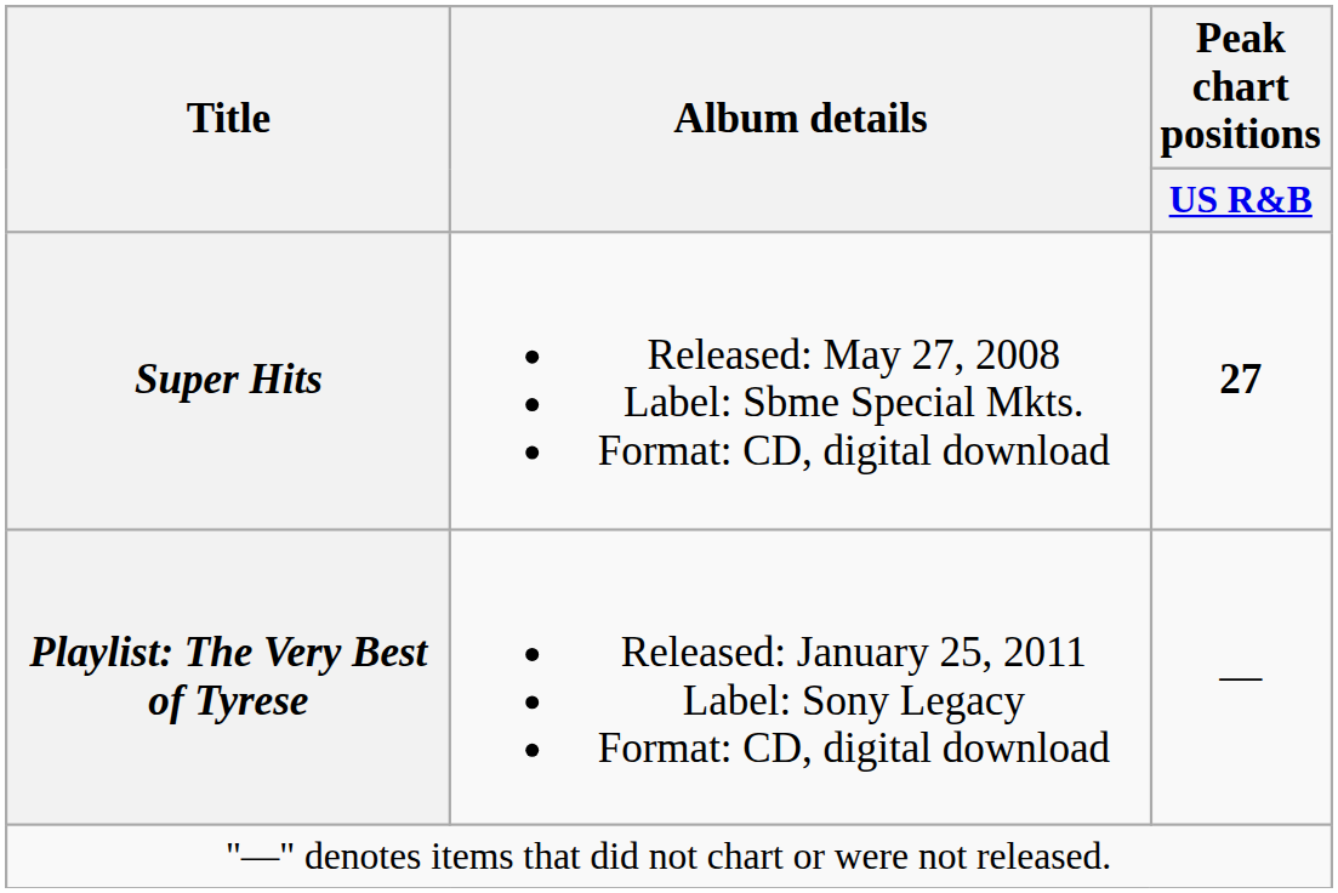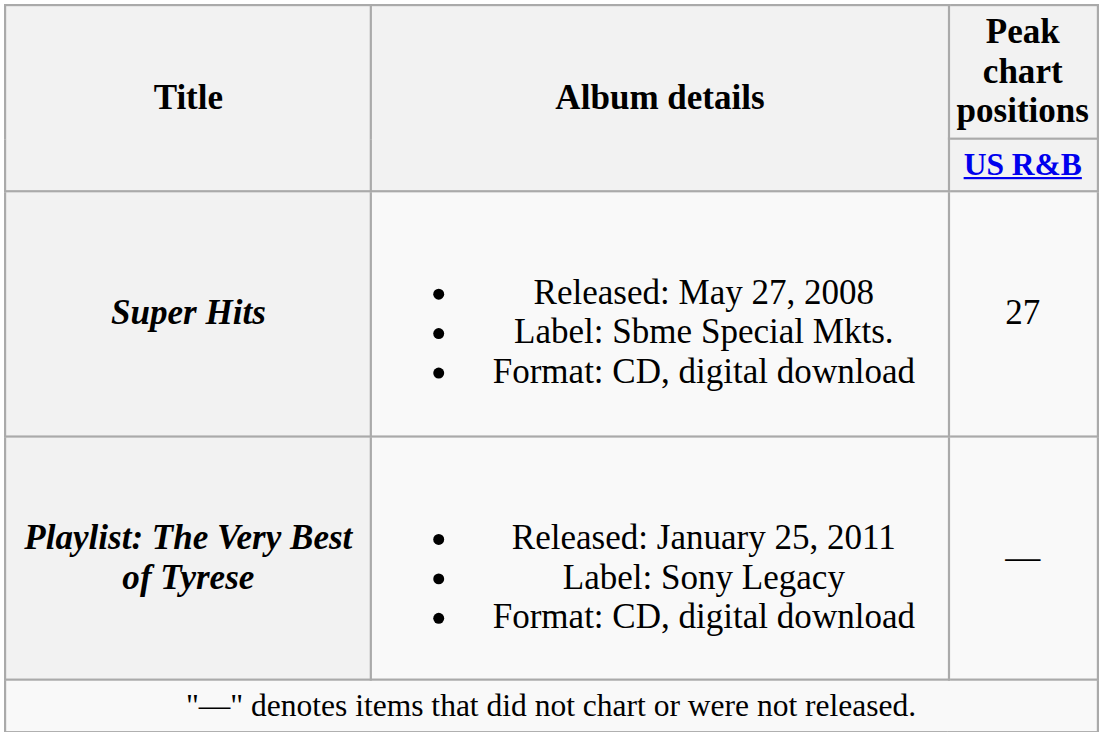Super Hits | Peak chart positions / US R&B: bold -> normal
